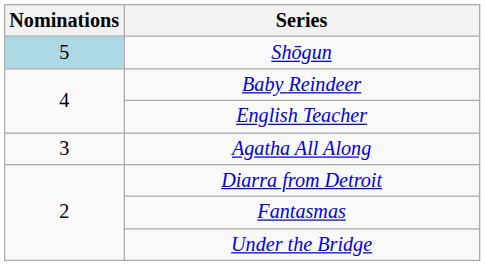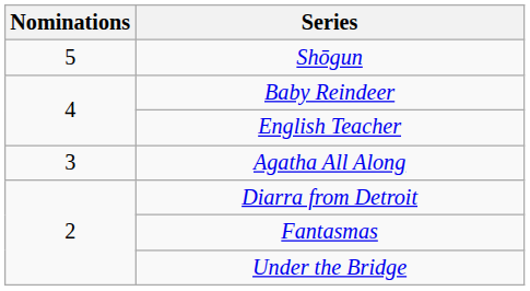Shōgun | Nominations: lightblue background -> no background
